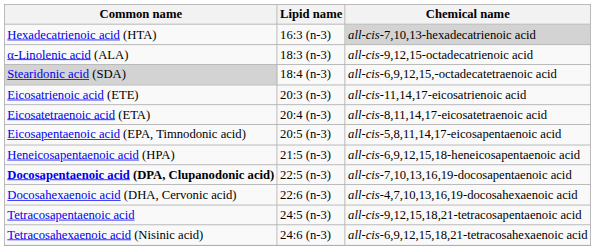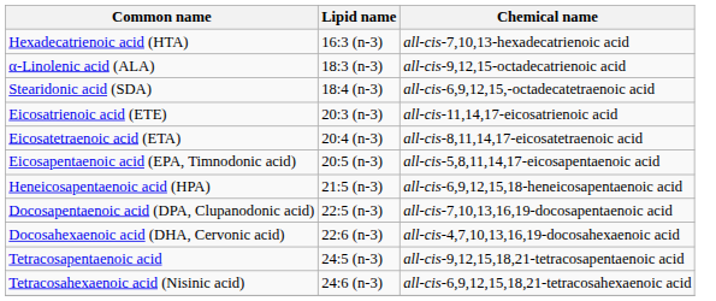row 2 | Chemical name: lightgrey background -> no background
row 4 | Common name: lightgrey background -> no background
row 9 | Common name: bold -> normal
